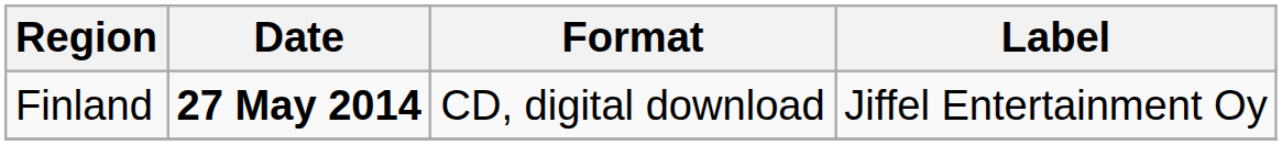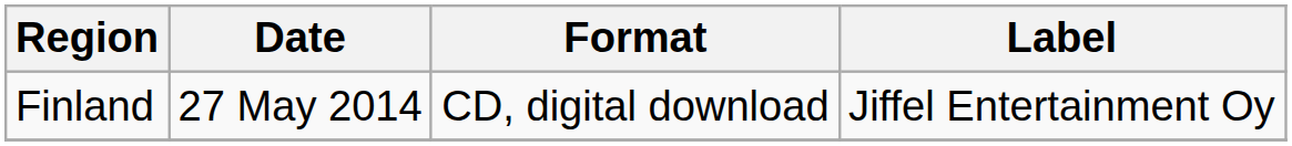Finland | Date: bold -> normal
